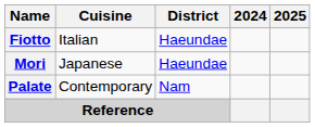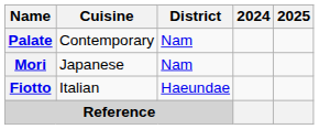rows swapped: Palate <-> Fiotto
Mori | District: Haeundae -> Nam
